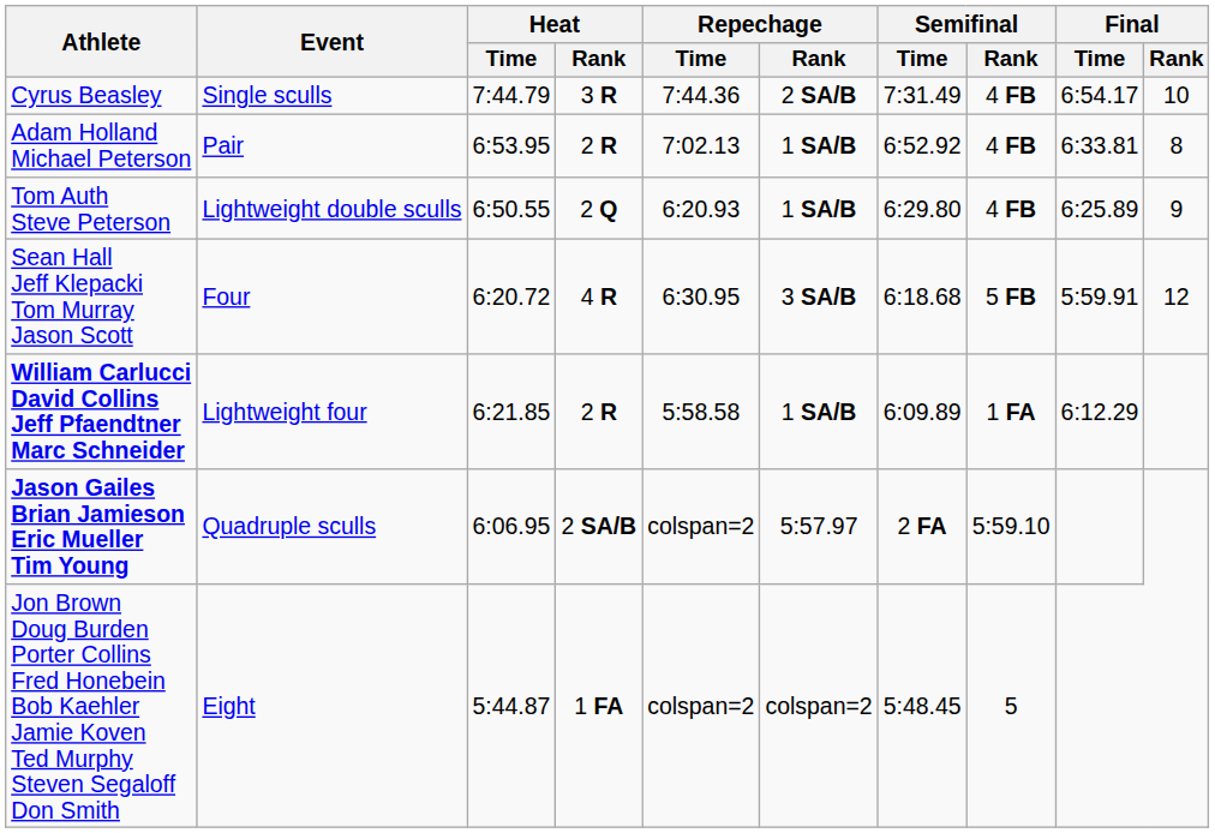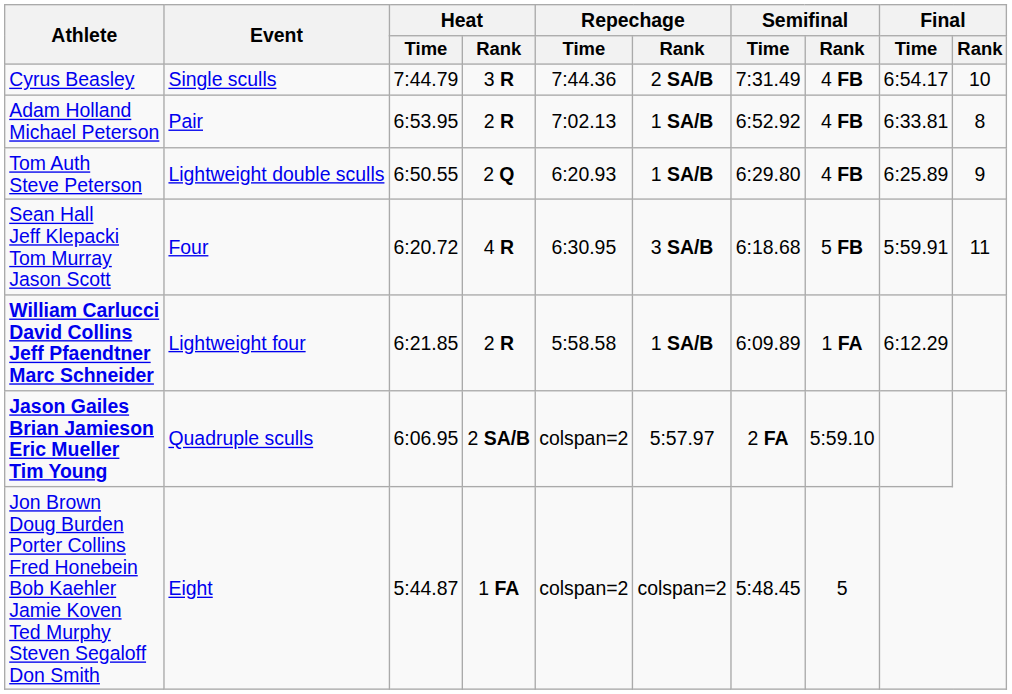Sean Hall Jeff Klepacki Tom Murray Jason Scott | Final / Rank: 12 -> 11
